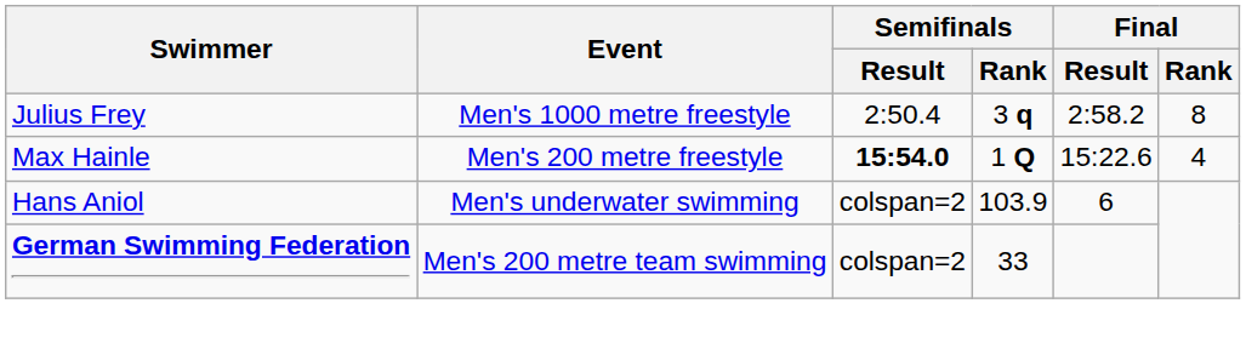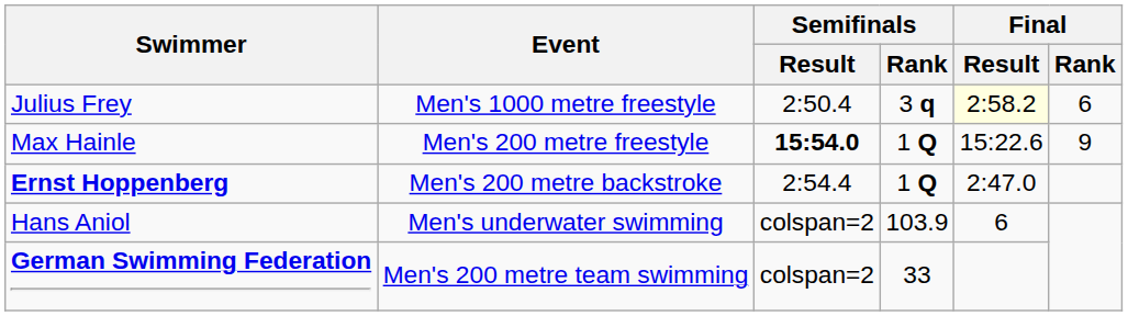Julius Frey | Final / Result: no background -> lightyellow background
Julius Frey | Final / Rank: 8 -> 6
Max Hainle | Final / Rank: 4 -> 9
+ row: Ernst Hoppenberg | Men's 200 metre backstroke | 2:54.4 | 1 Q | 2:47.0
